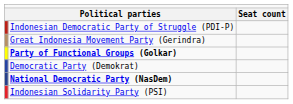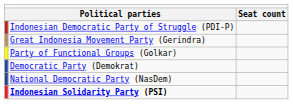Party of Functional Groups (Golkar) | column 2: bold -> normal
National Democratic Party (NasDem) | column 2: bold -> normal
Indonesian Solidarity Party (PSI) | column 2: normal -> bold
